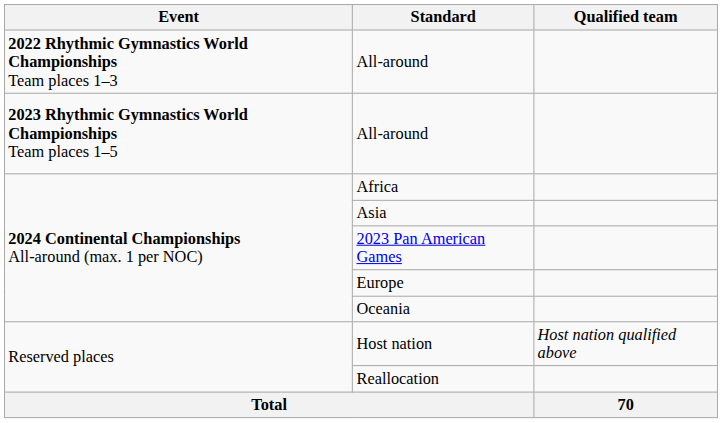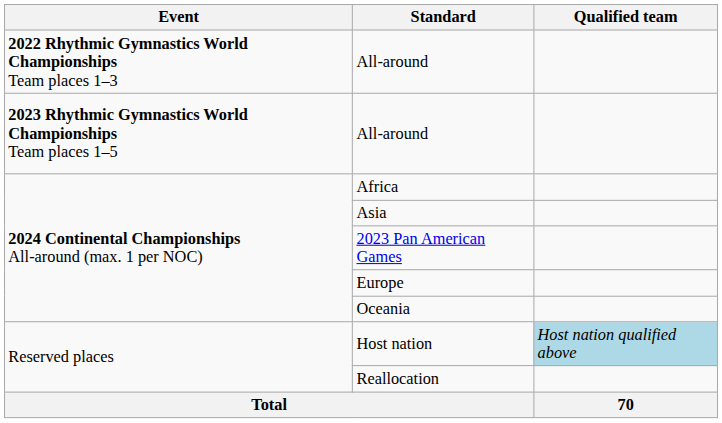Host nation | Qualified team: no background -> lightblue background
